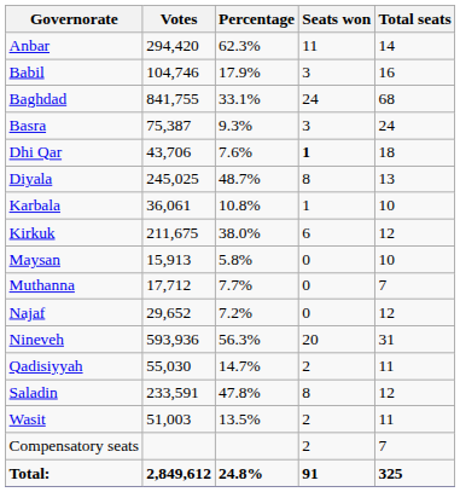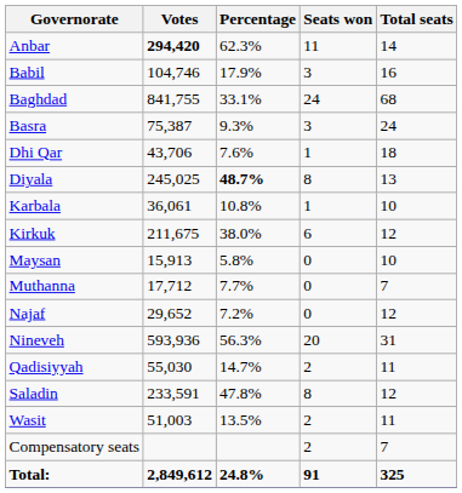Anbar | Votes: normal -> bold
Dhi Qar | Seats won: bold -> normal
Diyala | Percentage: normal -> bold
